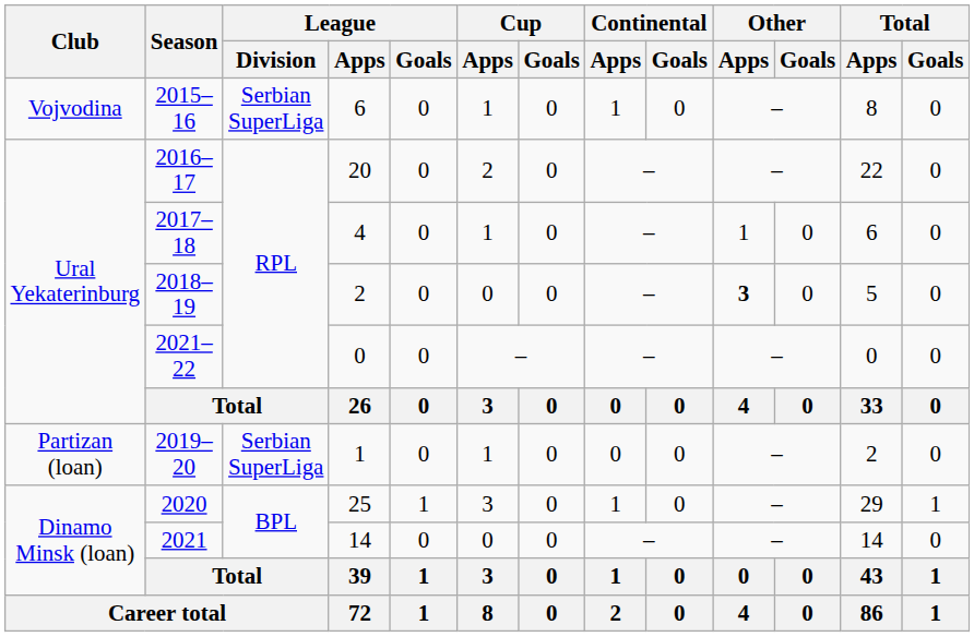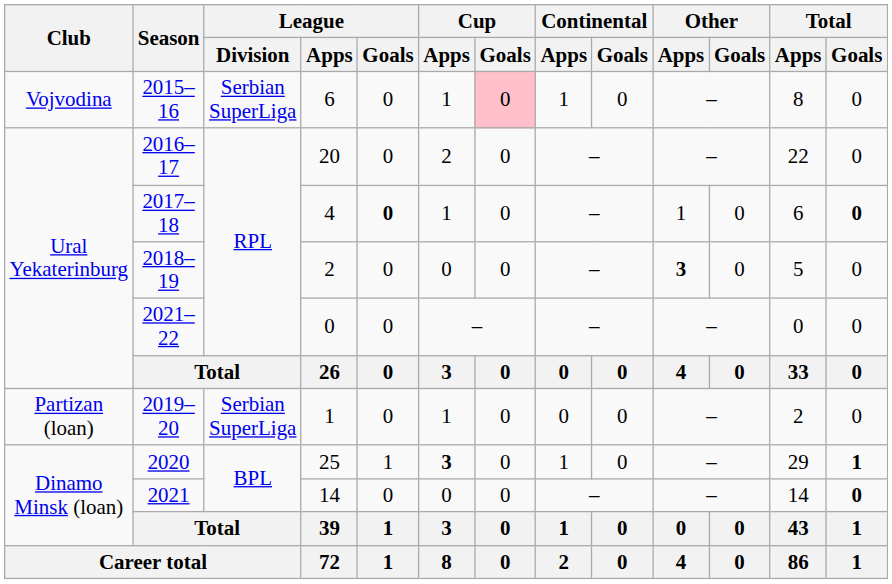2015–16 | Cup / Goals: no background -> pink background
2017–18 | League / Goals: normal -> bold
2017–18 | Total / Goals: normal -> bold
2020 | Cup / Apps: normal -> bold
2020 | Total / Goals: normal -> bold
2021 | Total / Goals: normal -> bold
